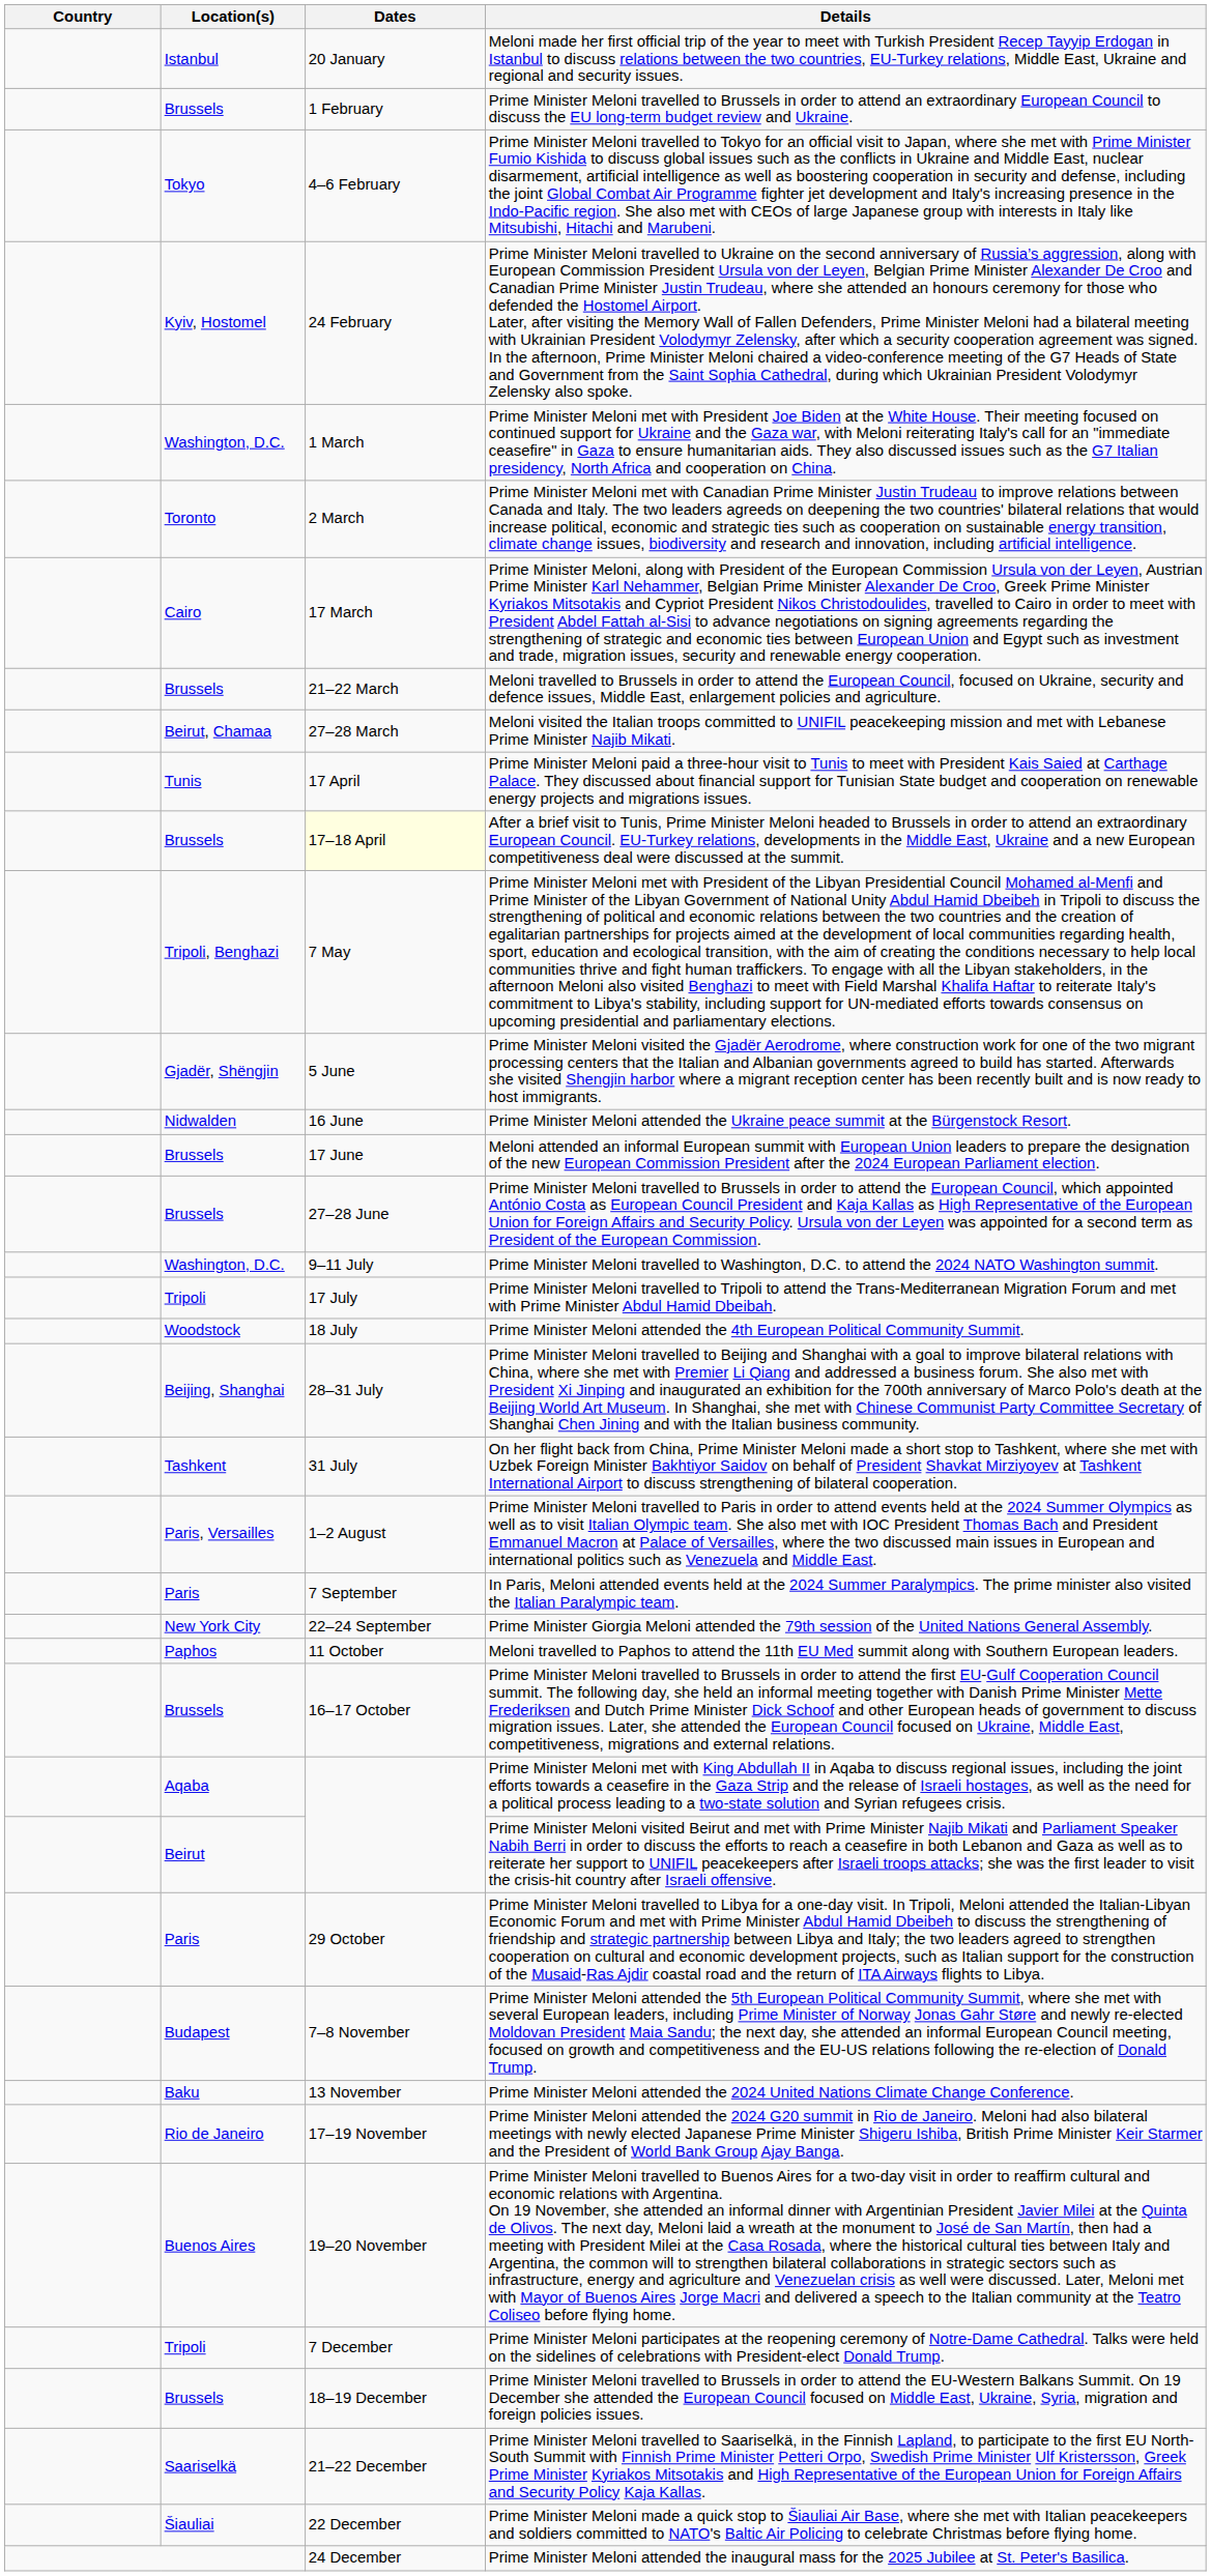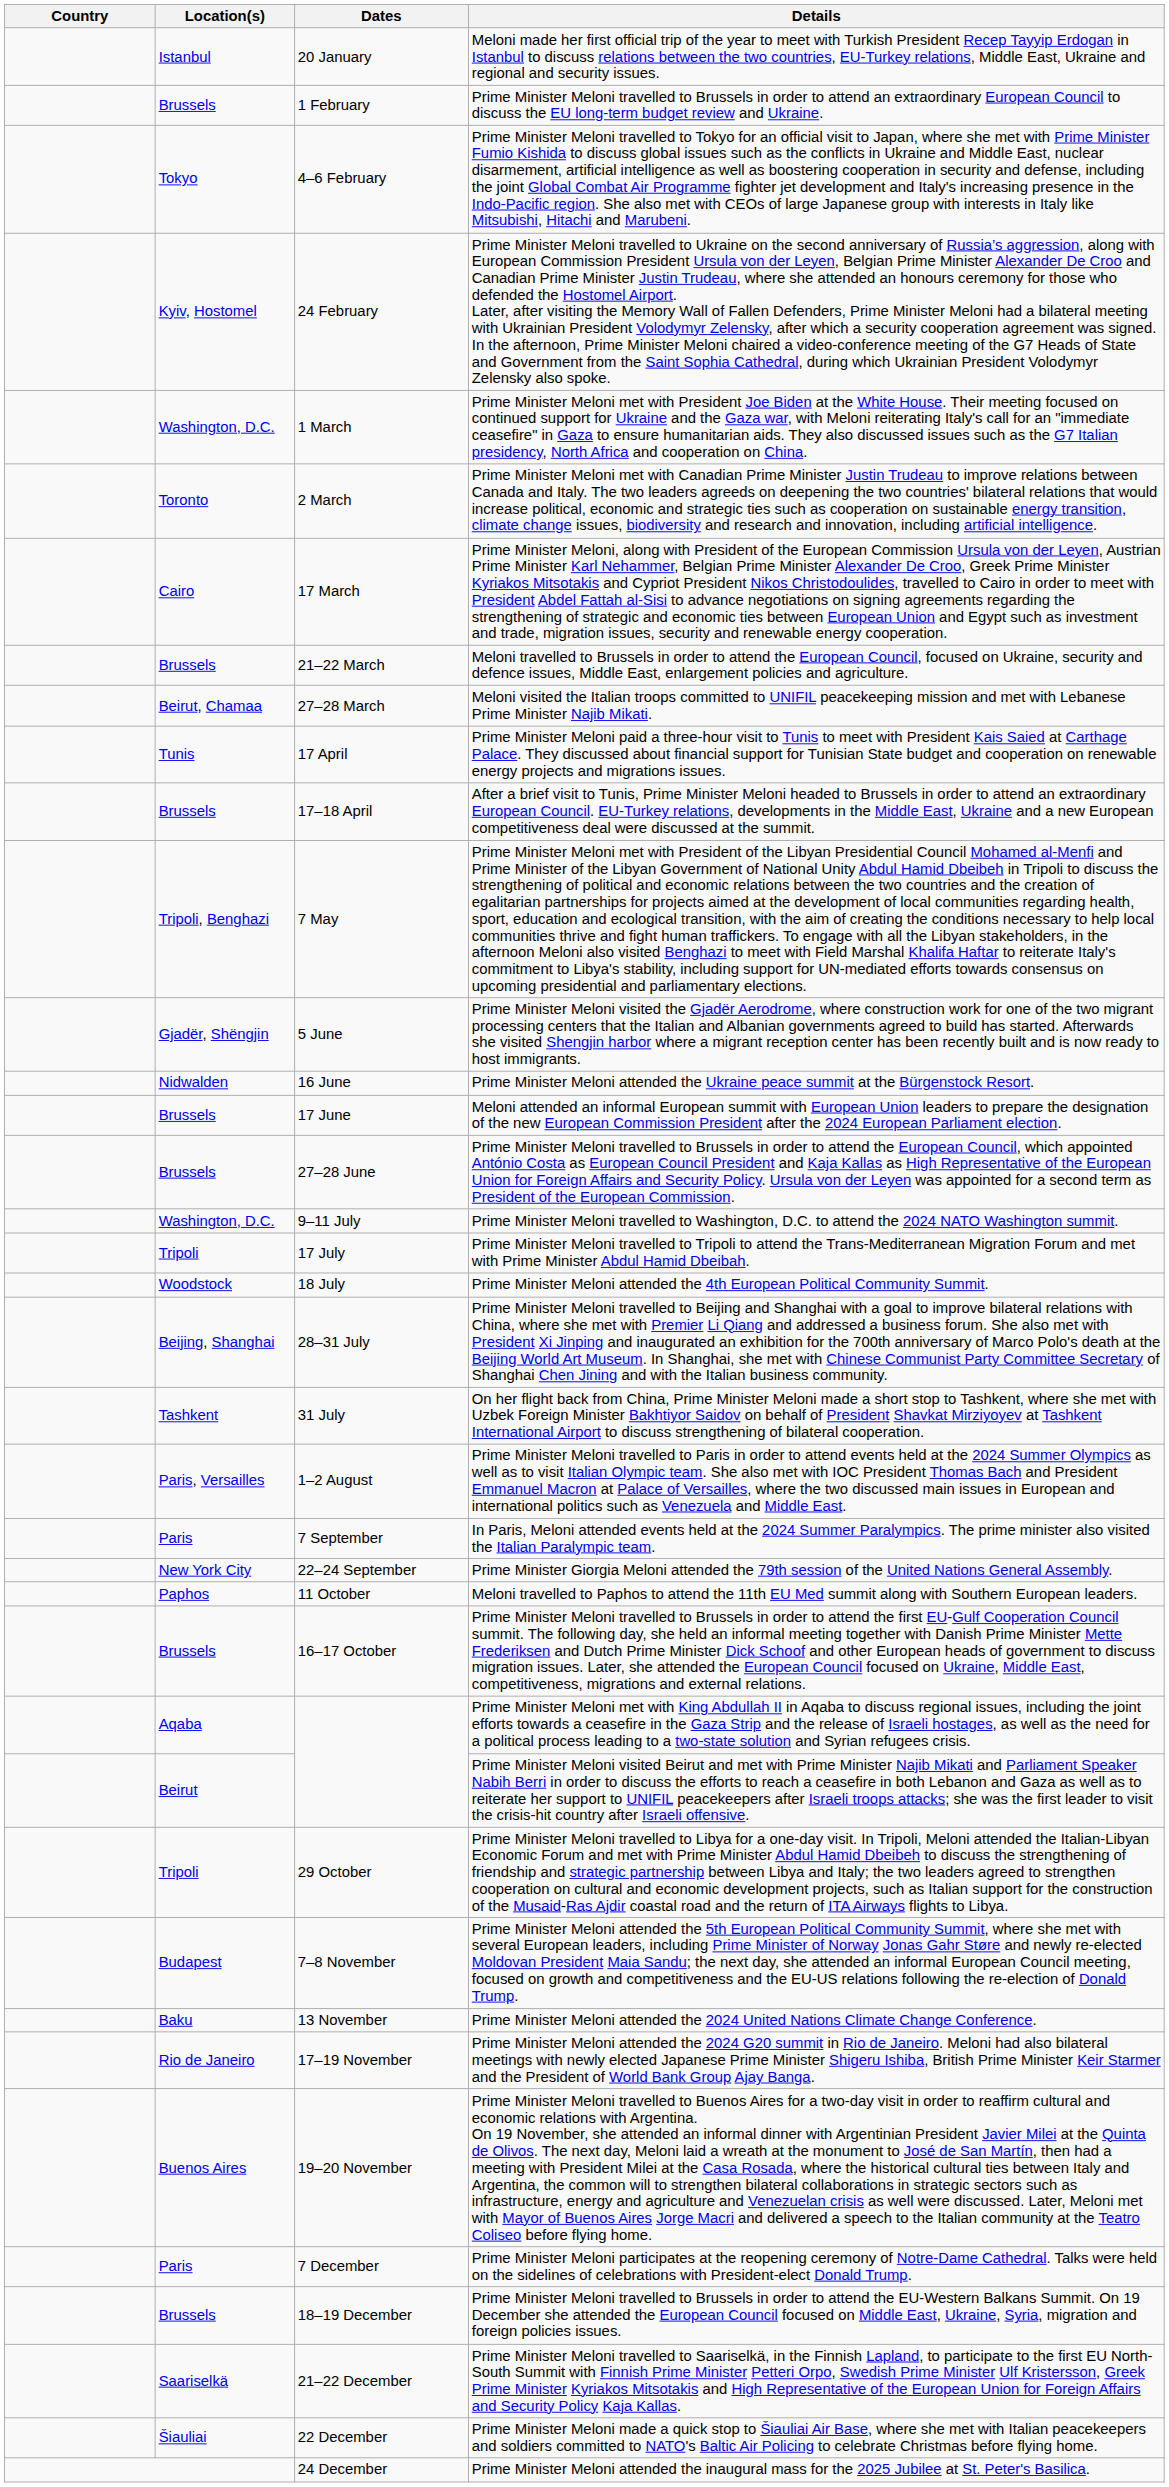row 12 | Dates: lightyellow background -> no background
row 30 | Location(s): Paris -> Tripoli
row 35 | Location(s): Tripoli -> Paris
